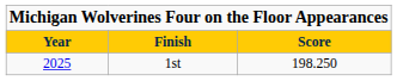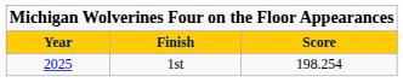1st | column 3: 198.250 -> 198.254
